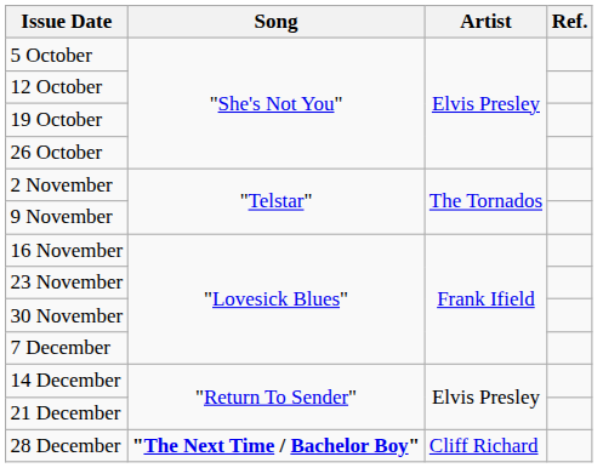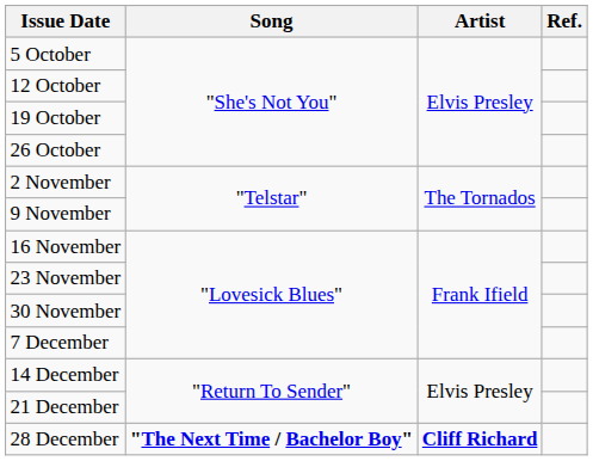28 December | Artist: normal -> bold
